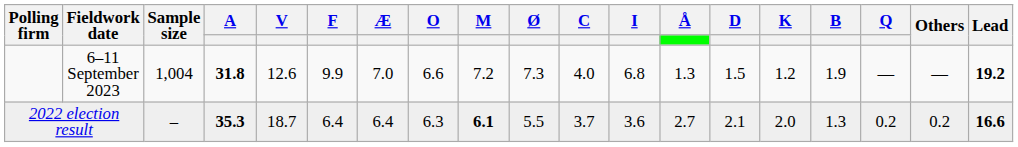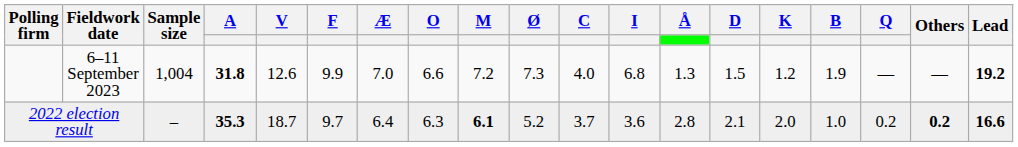2022 election result | F: 6.4 -> 9.7
2022 election result | Ø: 5.5 -> 5.2
2022 election result | Å: 2.7 -> 2.8
2022 election result | B: 1.3 -> 1.0
2022 election result | Others: normal -> bold
